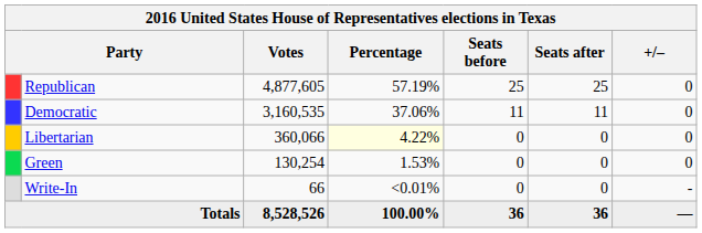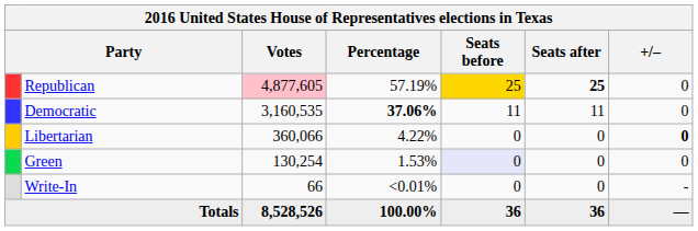Republican | Votes: no background -> pink background
Republican | Seats before: no background -> gold background
Republican | Seats after: normal -> bold
Democratic | Percentage: normal -> bold
Libertarian | Percentage: lightyellow background -> no background
Libertarian | +/–: normal -> bold
Green | Seats before: no background -> lavender background
